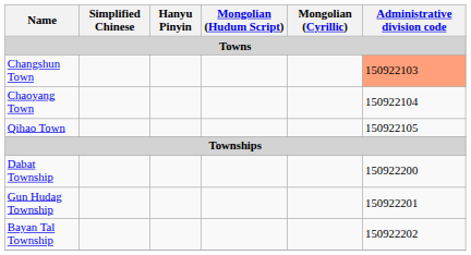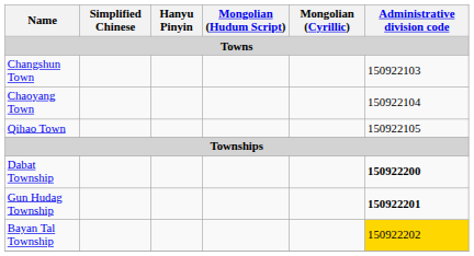Changshun Town | Administrative division code: lightsalmon background -> no background
Dabat Township | Administrative division code: normal -> bold
Gun Hudag Township | Administrative division code: normal -> bold
Bayan Tal Township | Administrative division code: no background -> gold background
